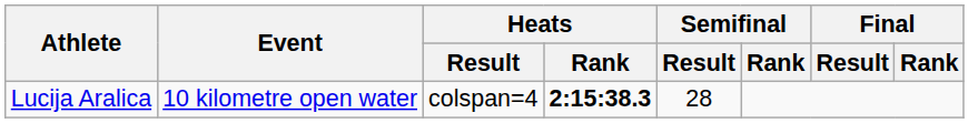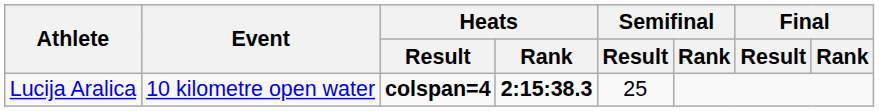Lucija Aralica | Heats / Result: normal -> bold
Lucija Aralica | Semifinal / Result: 28 -> 25
